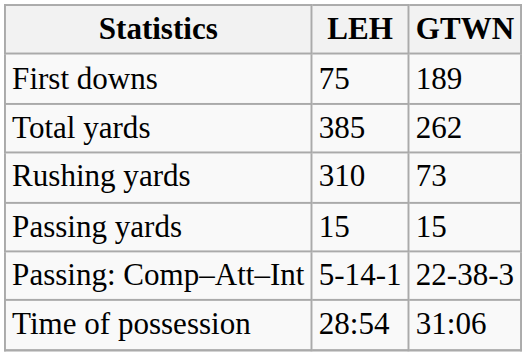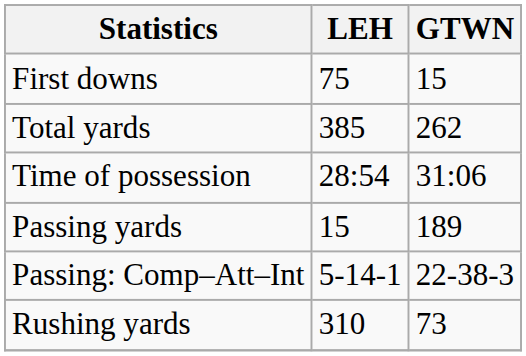First downs | GTWN: 189 -> 15
rows swapped: Rushing yards <-> Time of possession
Passing yards | GTWN: 15 -> 189
